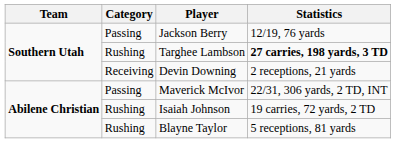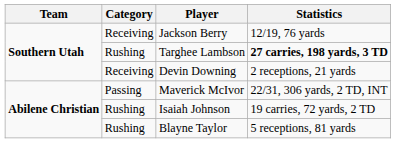Jackson Berry | Category: Passing -> Receiving
